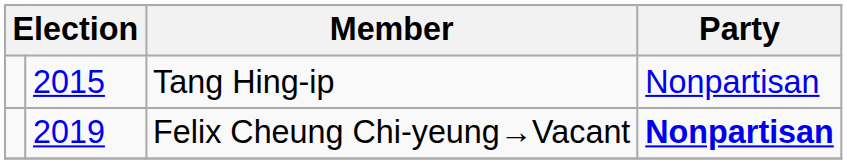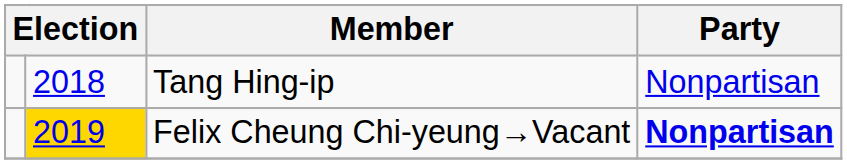Tang Hing-ip | column 2: 2015 -> 2018
Felix Cheung Chi-yeung→Vacant | column 2: no background -> gold background
